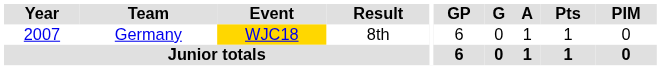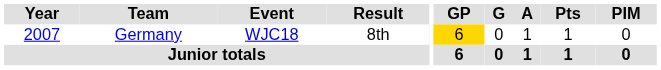Germany | Event: gold background -> no background
Germany | GP: no background -> gold background
